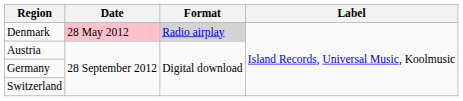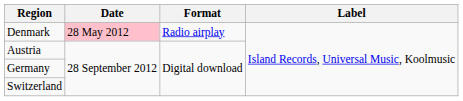Denmark | Format: lightgrey background -> no background
